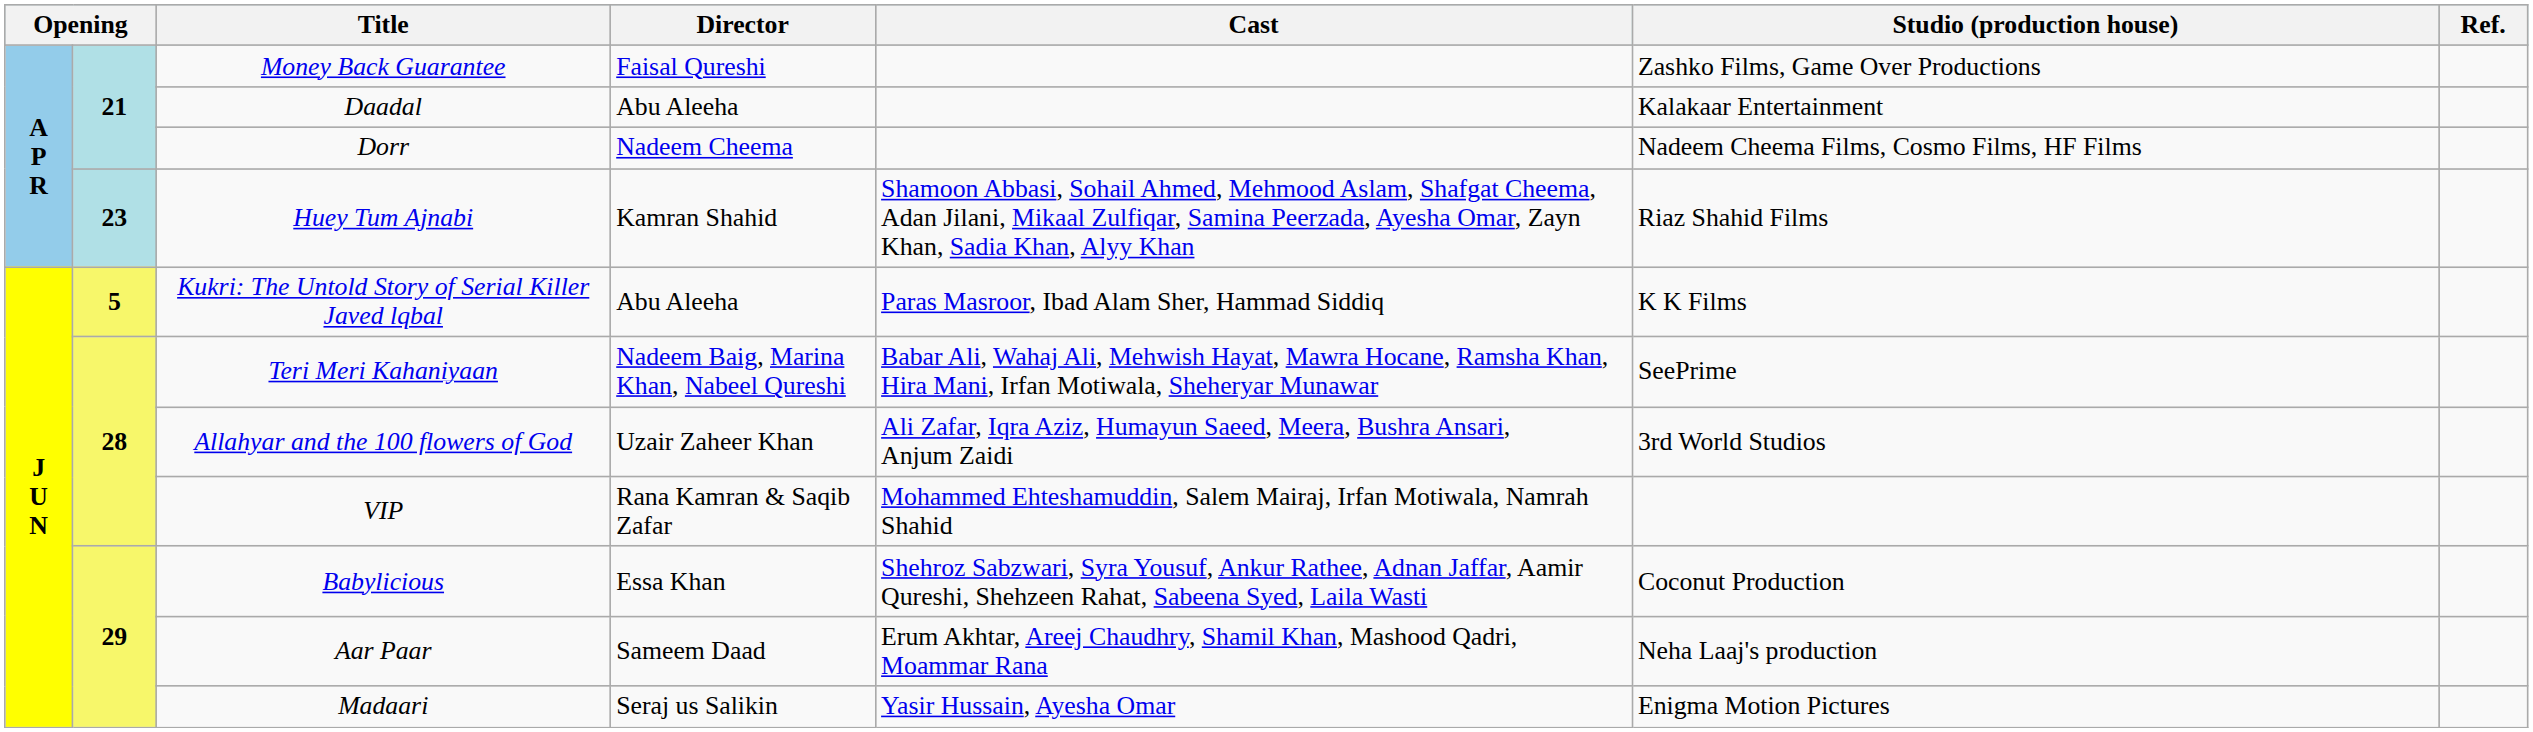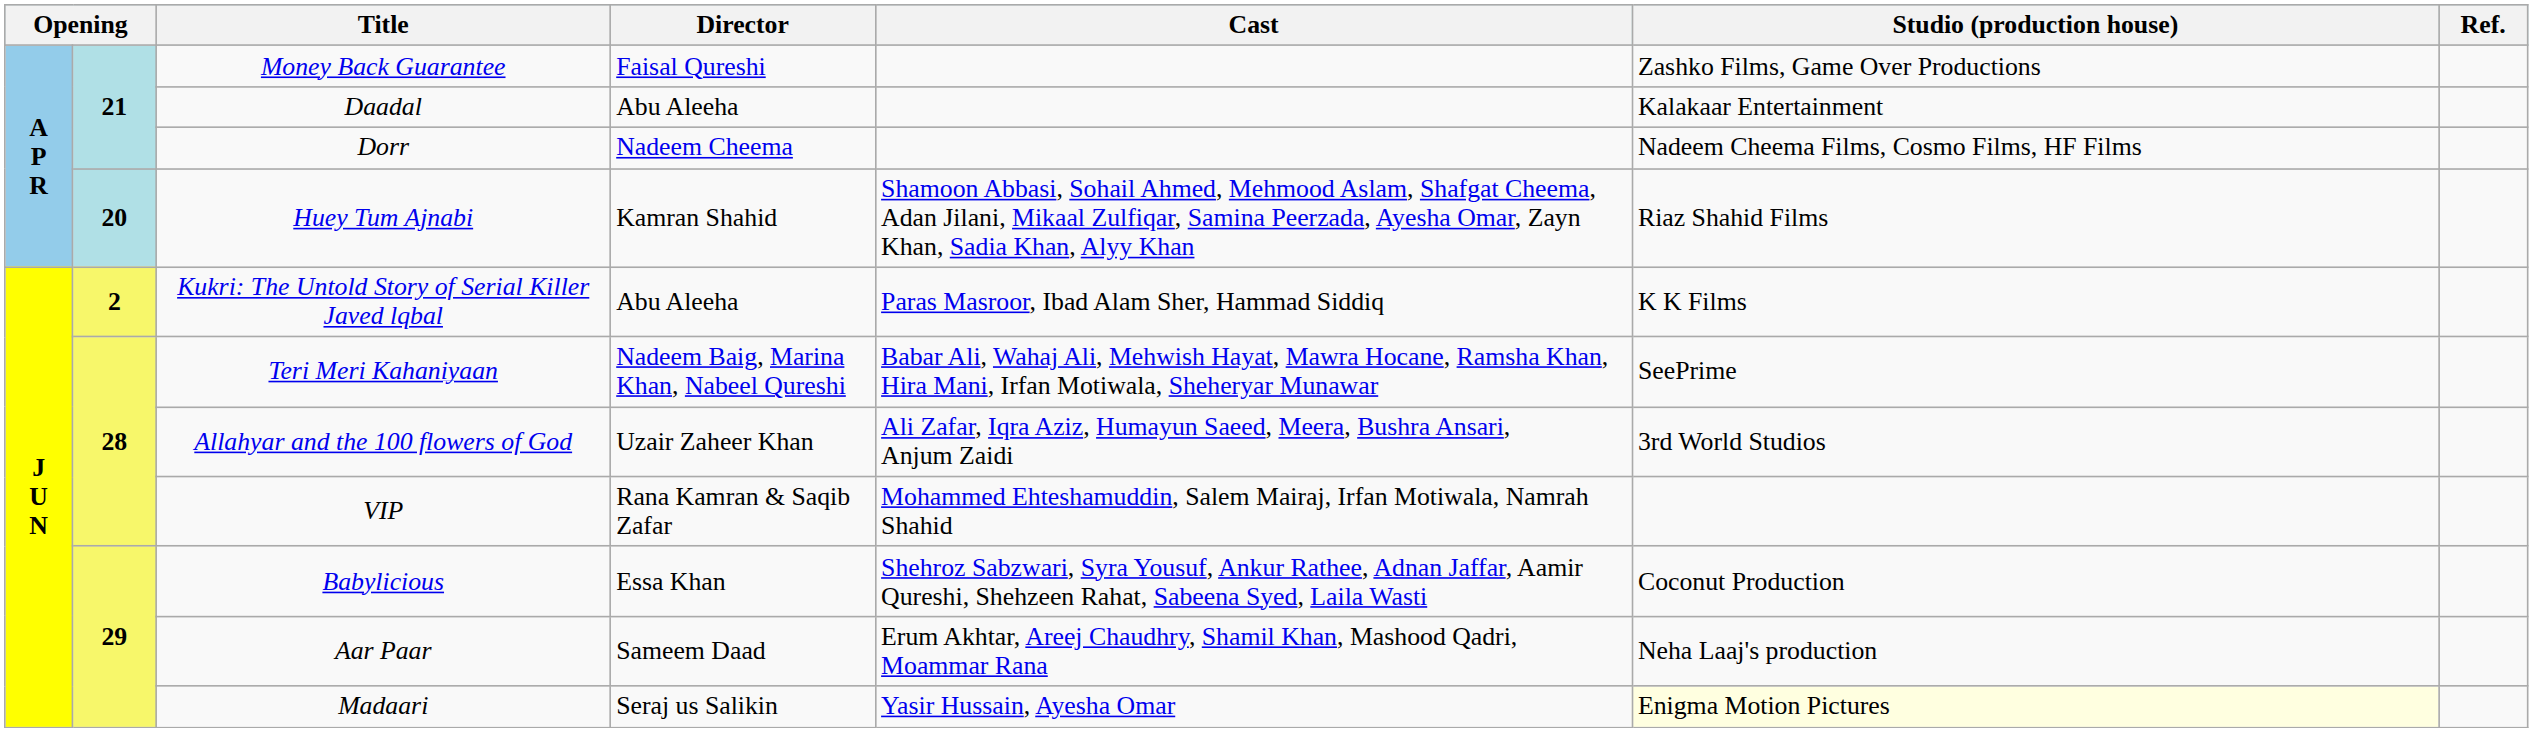Huey Tum Ajnabi | column 2: 23 -> 20
Kukri: The Untold Story of Serial Killer Javed lqbal | column 2: 5 -> 2
Madaari | Studio (production house): no background -> lightyellow background
